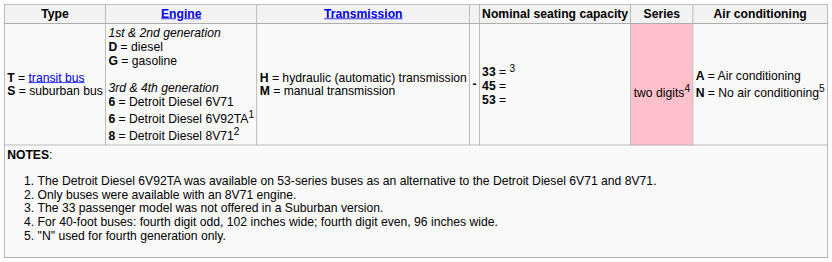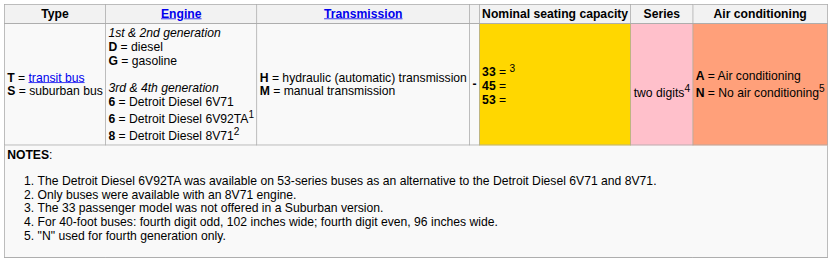T = transit bus S = suburban bus | Nominal seating capacity: no background -> gold background
T = transit bus S = suburban bus | Air conditioning: no background -> lightsalmon background
